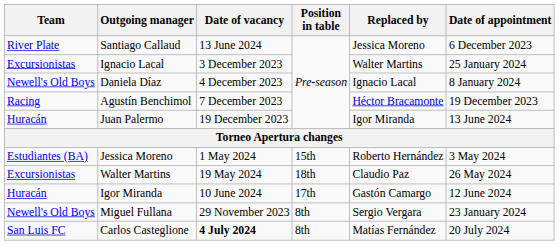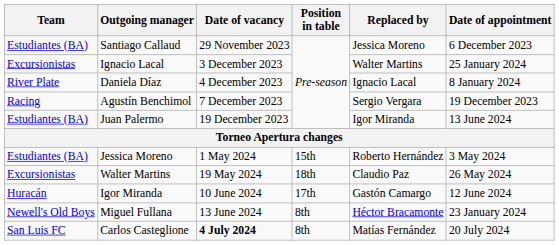Santiago Callaud | Team: River Plate -> Estudiantes (BA)
Santiago Callaud | Date of vacancy: 13 June 2024 -> 29 November 2023
Daniela Díaz | Team: Newell's Old Boys -> River Plate
Agustín Benchimol | Replaced by: Héctor Bracamonte -> Sergio Vergara
Juan Palermo | Team: Huracán -> Estudiantes (BA)
Miguel Fullana | Date of vacancy: 29 November 2023 -> 13 June 2024
Miguel Fullana | Replaced by: Sergio Vergara -> Héctor Bracamonte
